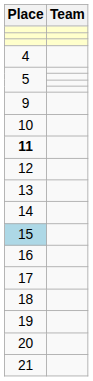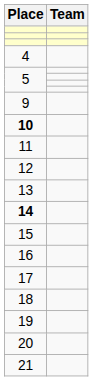row 11 | Place: normal -> bold
row 12 | Place: bold -> normal
row 15 | Place: normal -> bold
row 16 | Place: lightblue background -> no background
